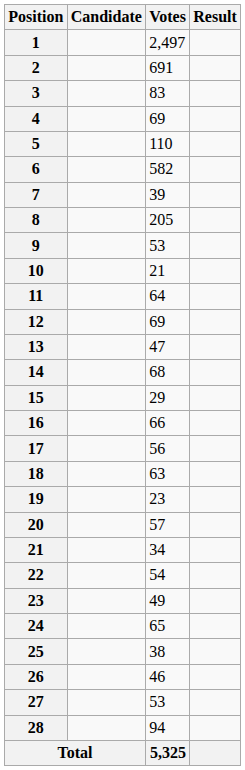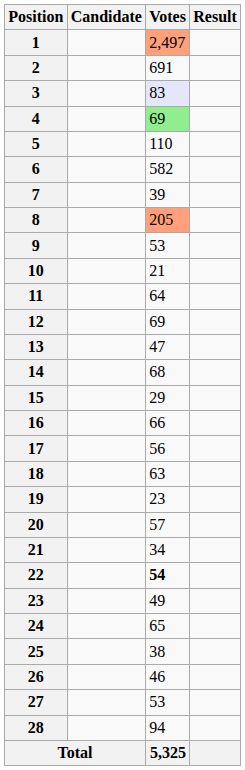1 | Votes: no background -> lightsalmon background
3 | Votes: no background -> lavender background
4 | Votes: no background -> lightgreen background
8 | Votes: no background -> lightsalmon background
22 | Votes: normal -> bold
